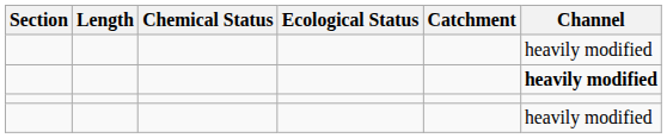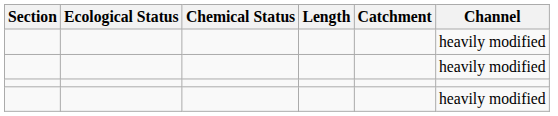columns swapped: Ecological Status <-> Length
row 3 | Channel: bold -> normal
